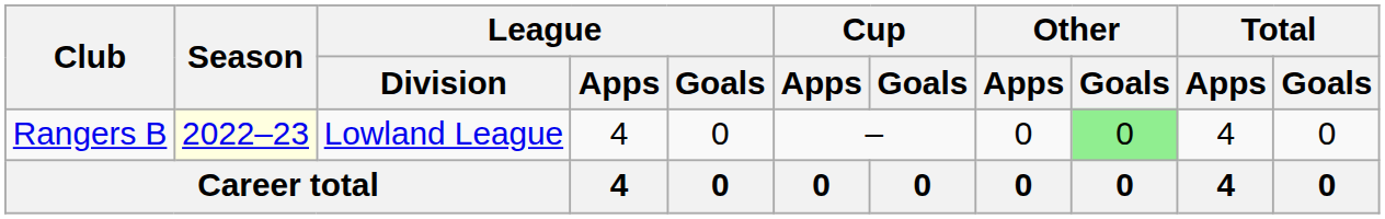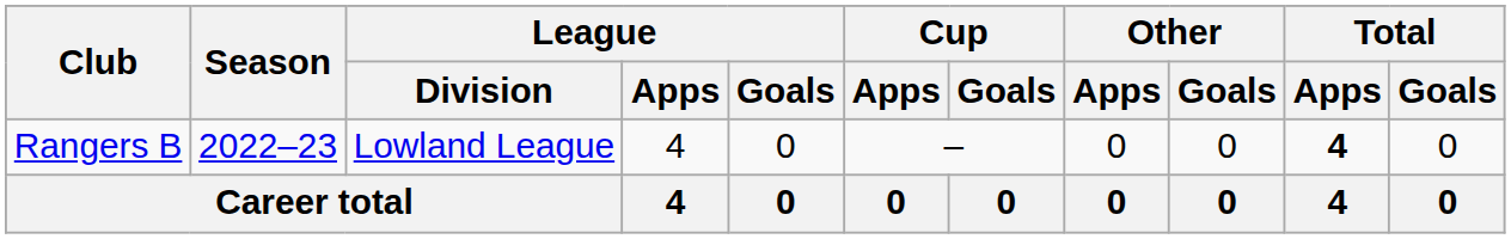Rangers B | Season: lightyellow background -> no background
Rangers B | Other / Goals: lightgreen background -> no background
Rangers B | Total / Apps: normal -> bold
